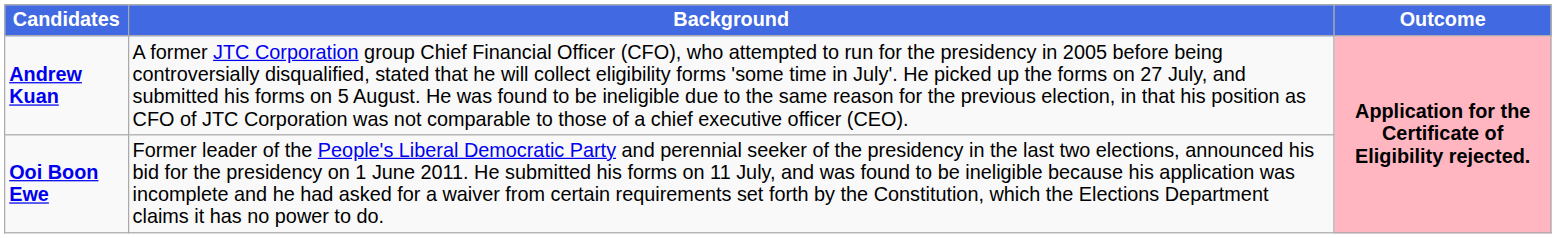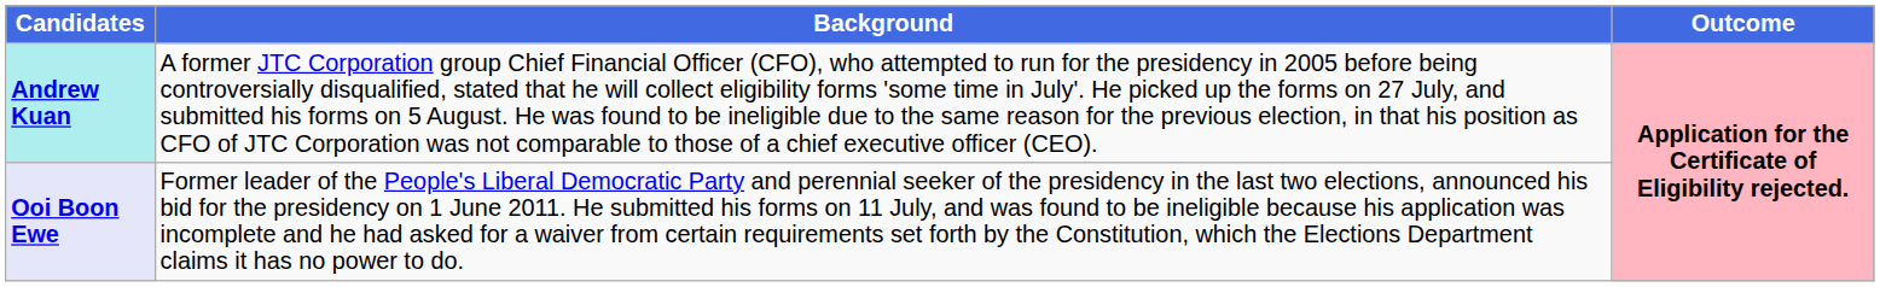Andrew Kuan | Candidates: no background -> paleturquoise background
Ooi Boon Ewe | Candidates: no background -> lavender background
